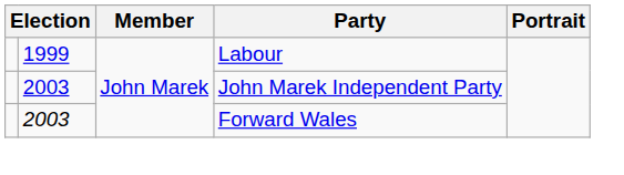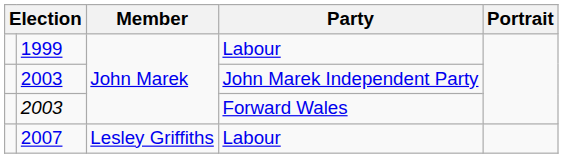+ row: 2007 | Lesley Griffiths | Labour
